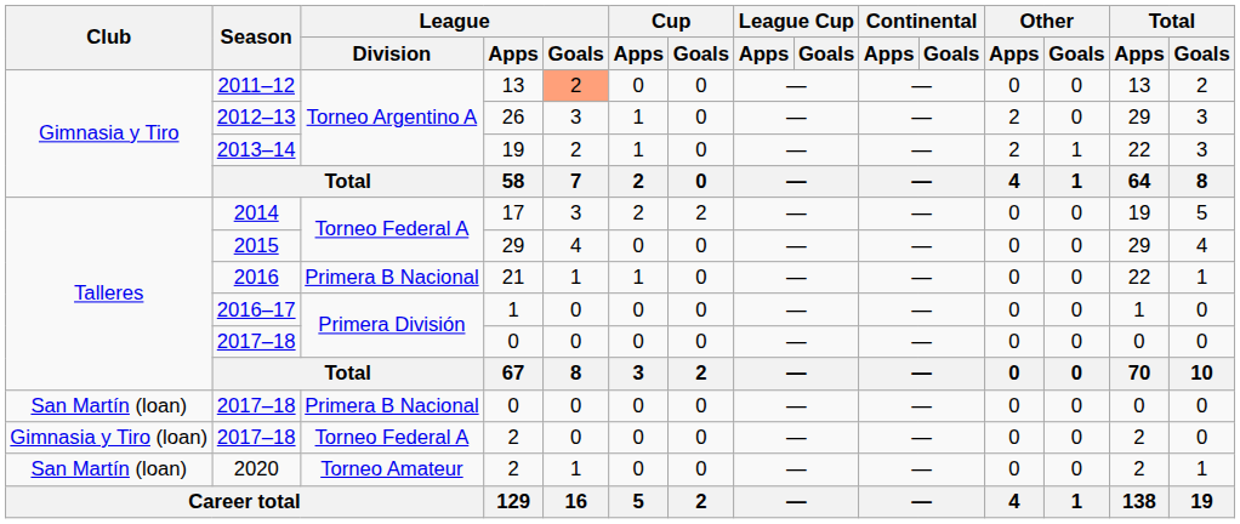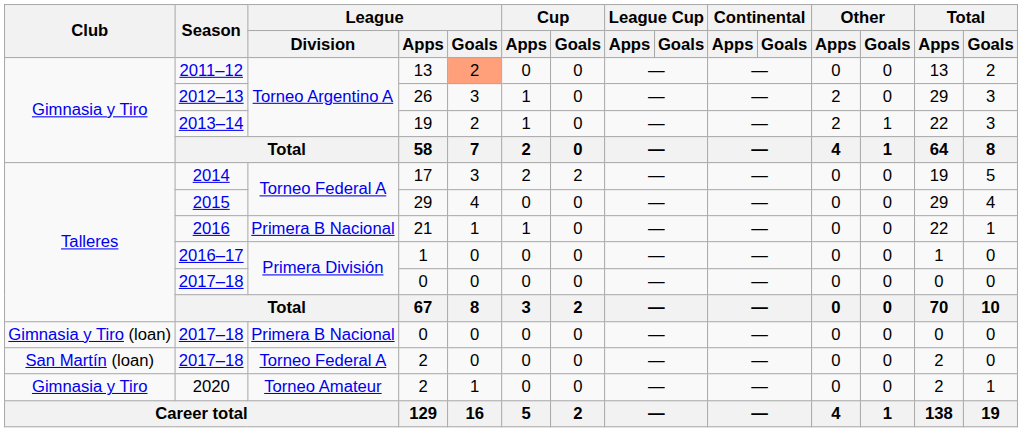2017–18 / Primera B Nacional | Club: San Martín (loan) -> Gimnasia y Tiro (loan)
2017–18 / Torneo Federal A | Club: Gimnasia y Tiro (loan) -> San Martín (loan)
2020 | Club: San Martín (loan) -> Gimnasia y Tiro
